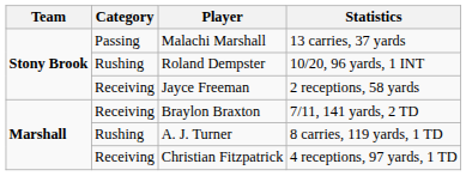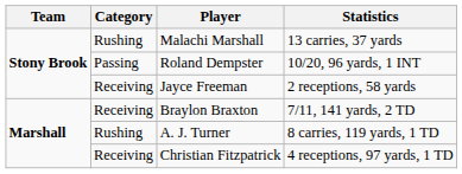Malachi Marshall | Category: Passing -> Rushing
Roland Dempster | Category: Rushing -> Passing
